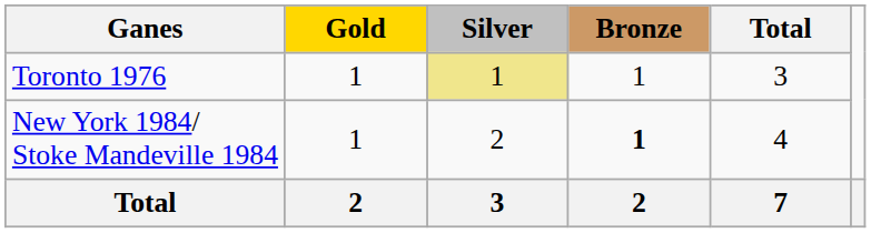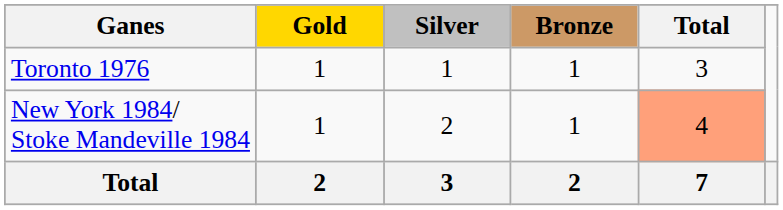Toronto 1976 | Silver: khaki background -> no background
New York 1984/ Stoke Mandeville 1984 | Bronze: bold -> normal
New York 1984/ Stoke Mandeville 1984 | Total: no background -> lightsalmon background
